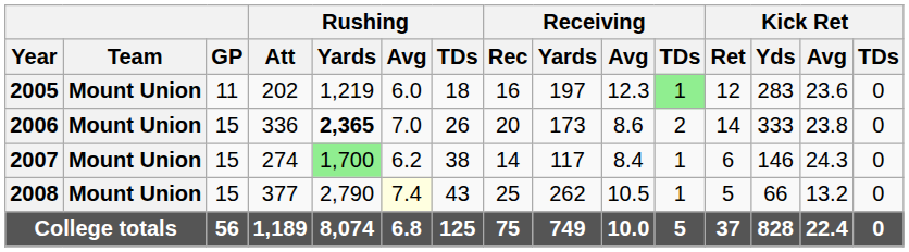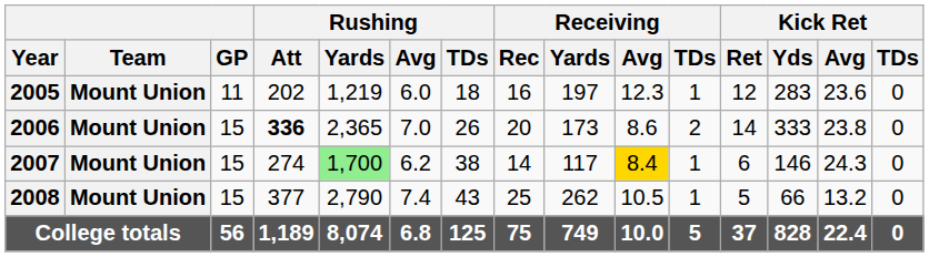2005 | Receiving / TDs: lightgreen background -> no background
2006 | Rushing / Att: normal -> bold
2006 | Rushing / Yards: bold -> normal
2007 | Receiving / Avg: no background -> gold background
2008 | Rushing / Avg: lightyellow background -> no background
